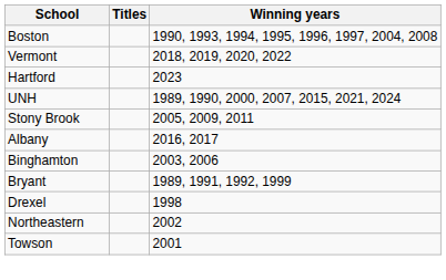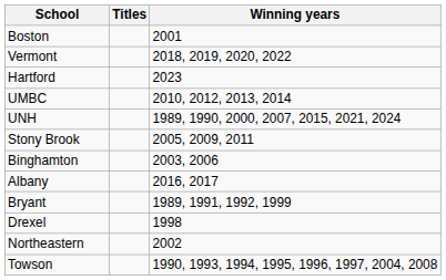Boston | Winning years: 1990, 1993, 1994, 1995, 1996, 1997, 2004, 2008 -> 2001
+ row: UMBC | 2010, 2012, 2013, 2014
rows swapped: Albany <-> Binghamton
Towson | Winning years: 2001 -> 1990, 1993, 1994, 1995, 1996, 1997, 2004, 2008
